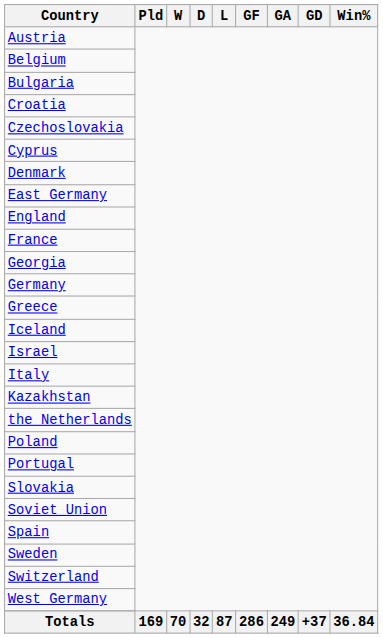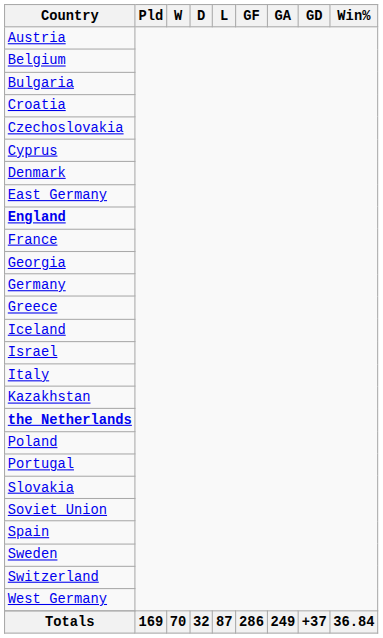England | Country: normal -> bold
the Netherlands | Country: normal -> bold
